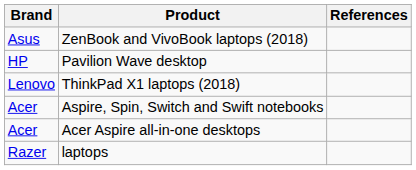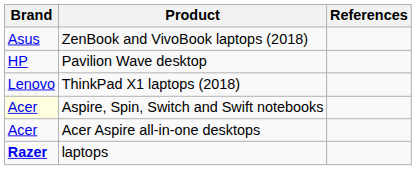Aspire, Spin, Switch and Swift notebooks | Brand: no background -> lightyellow background
laptops | Brand: normal -> bold
